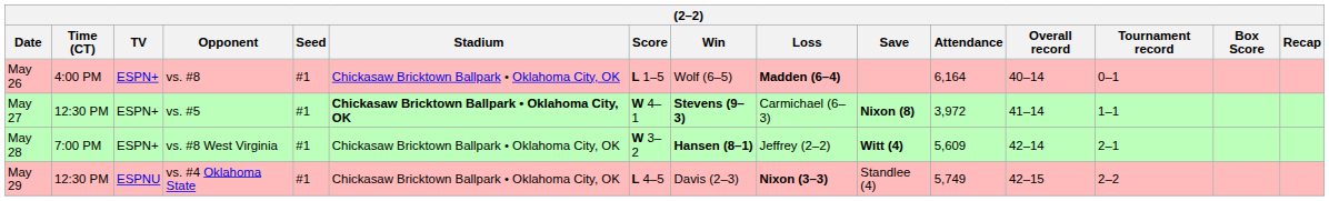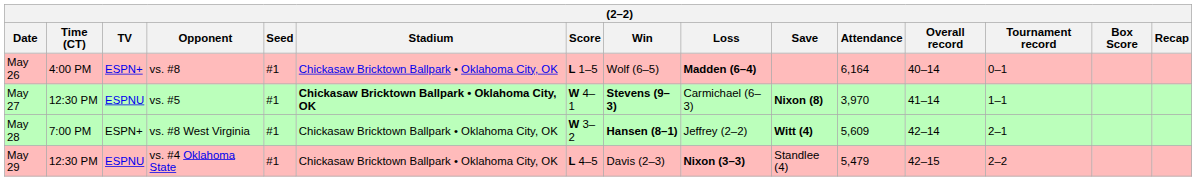May 27 | TV: ESPN+ -> ESPNU
May 27 | Attendance: 3,972 -> 3,970
May 29 | Attendance: 5,749 -> 5,479
